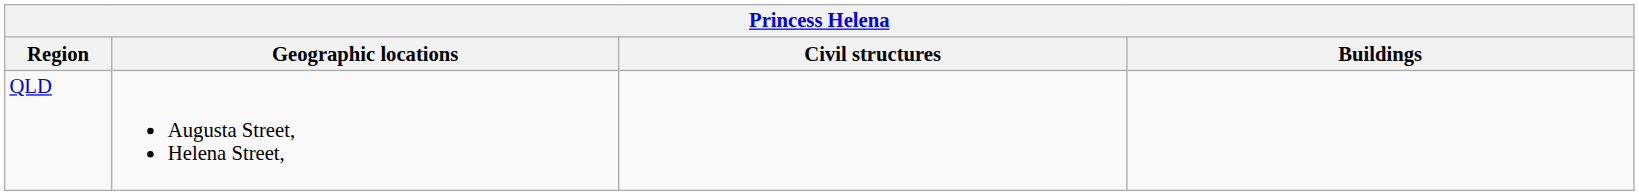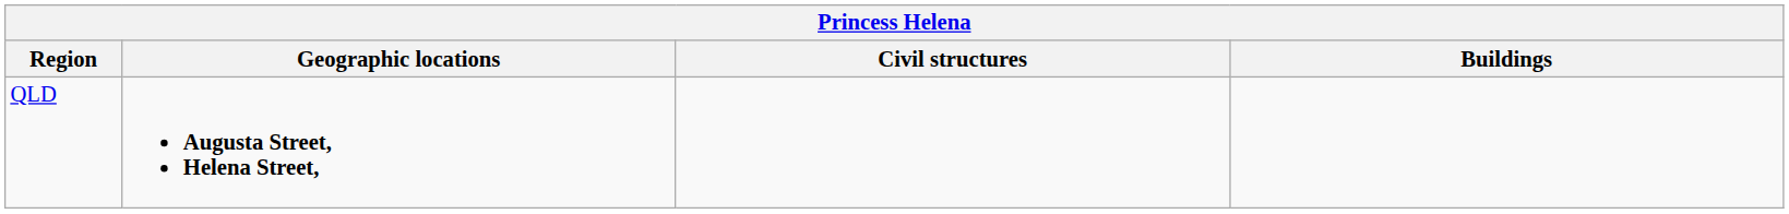QLD | Geographic locations: normal -> bold
